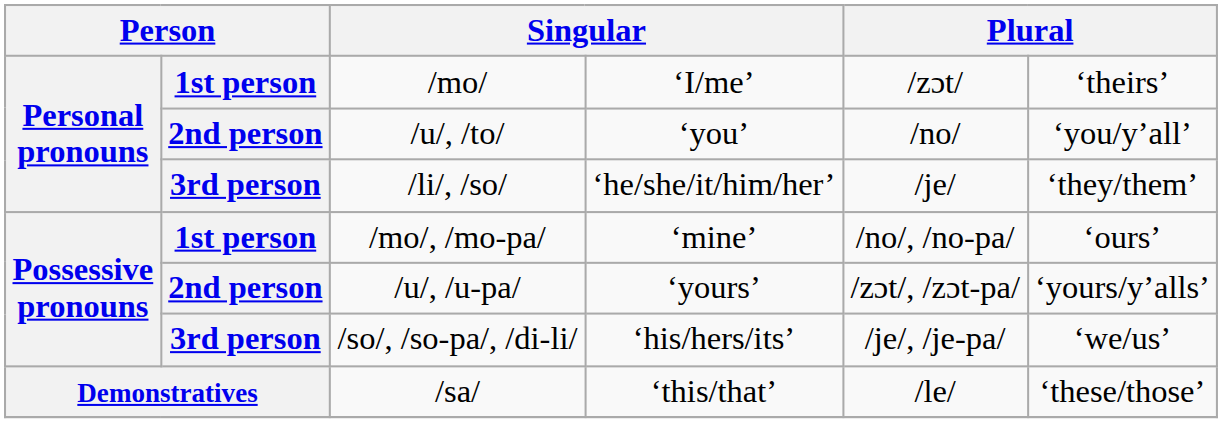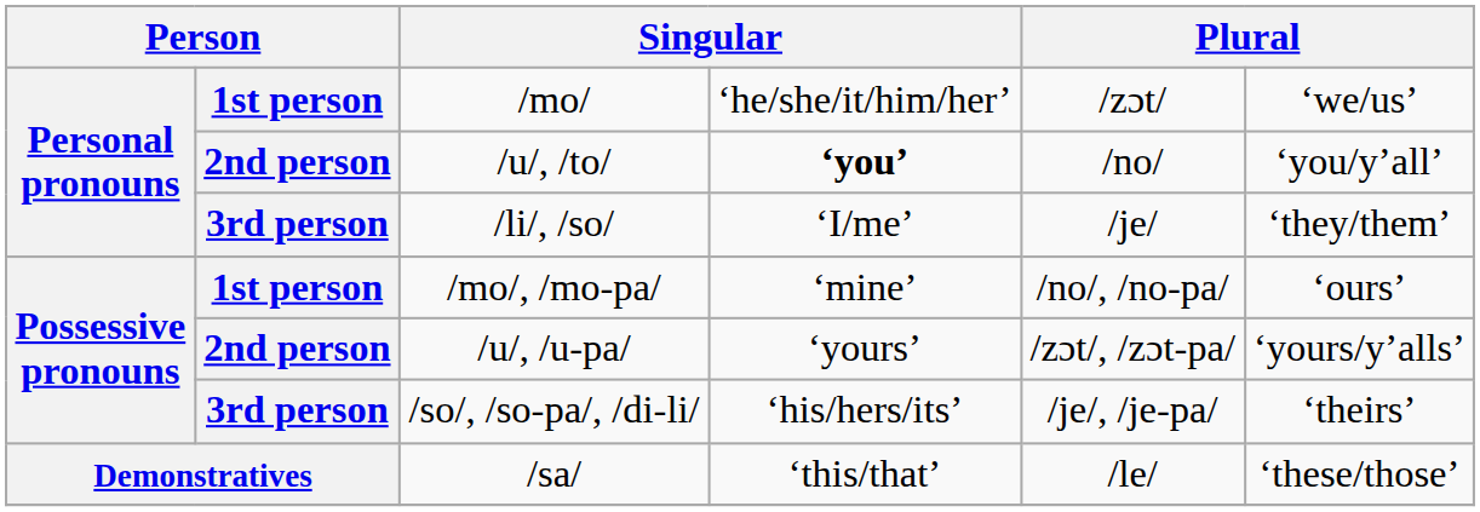/mo/ | column 4: ‘I/me’ -> ‘he/she/it/him/her’
/mo/ | column 6: ‘theirs’ -> ‘we/us’
/u/, /to/ | column 4: normal -> bold
/li/, /so/ | column 4: ‘he/she/it/him/her’ -> ‘I/me’
/so/, /so-pa/, /di-li/ | column 6: ‘we/us’ -> ‘theirs’
